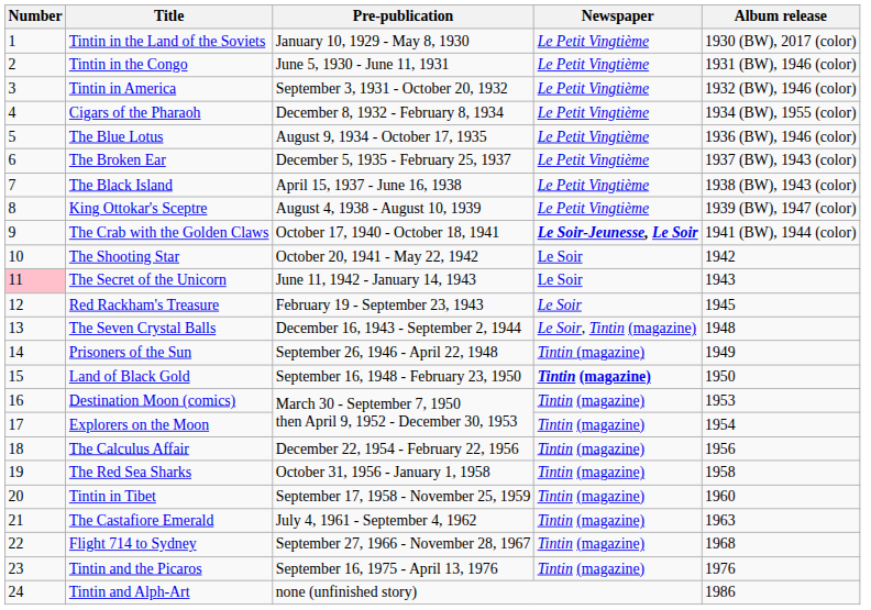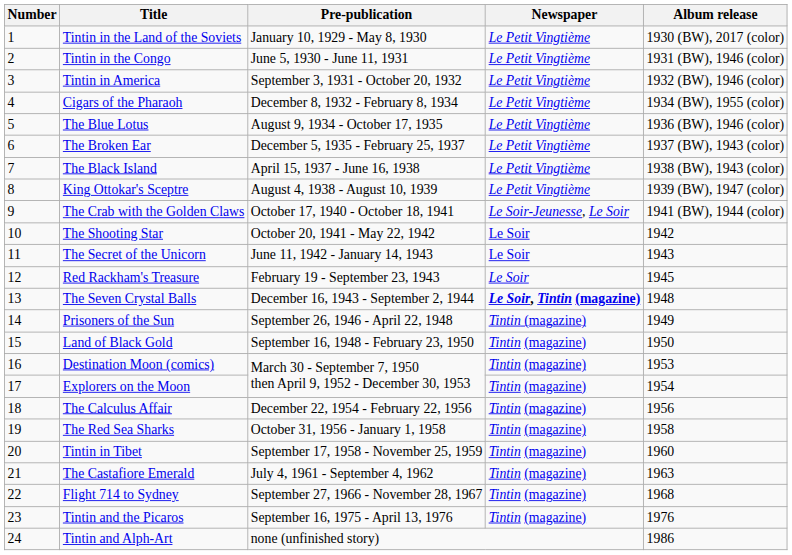The Crab with the Golden Claws | Newspaper: bold -> normal
The Secret of the Unicorn | Number: pink background -> no background
The Seven Crystal Balls | Newspaper: normal -> bold
Land of Black Gold | Newspaper: bold -> normal
